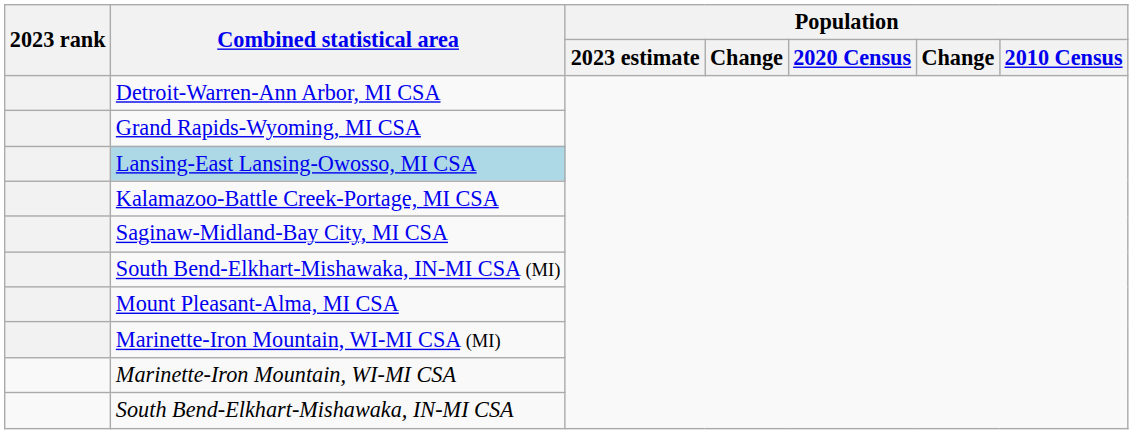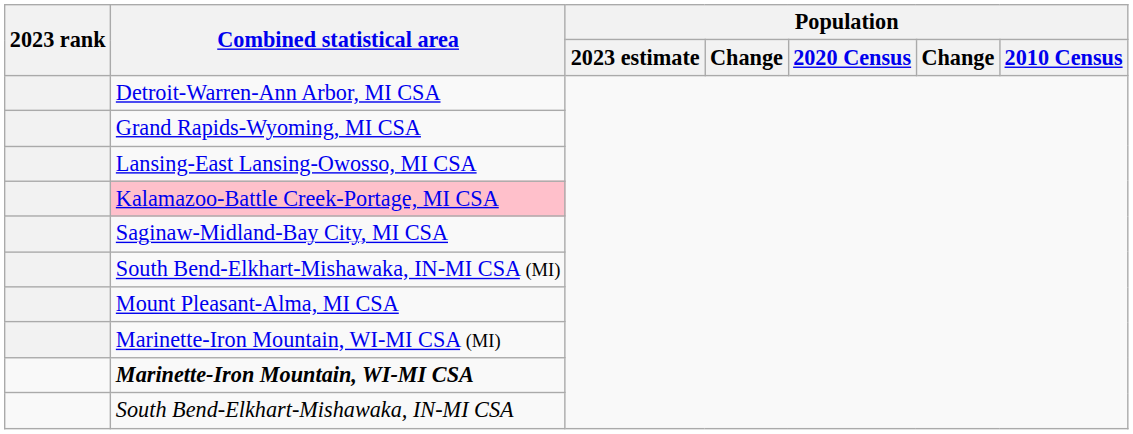Lansing-East Lansing-Owosso, MI CSA | Combined statistical area: lightblue background -> no background
Kalamazoo-Battle Creek-Portage, MI CSA | Combined statistical area: no background -> pink background
Marinette-Iron Mountain, WI-MI CSA | Combined statistical area: normal -> bold
